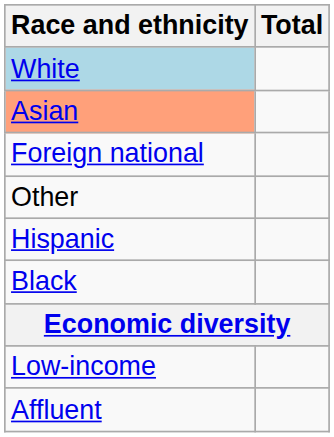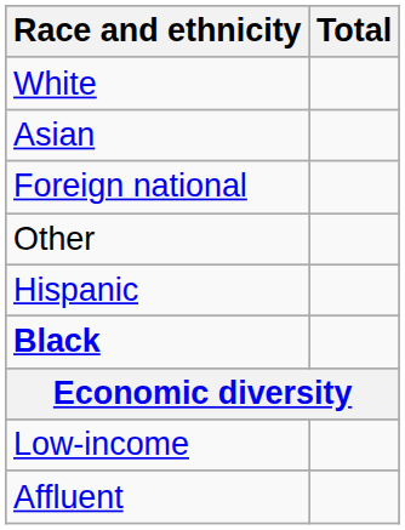White | Race and ethnicity: lightblue background -> no background
Asian | Race and ethnicity: lightsalmon background -> no background
Black | Race and ethnicity: normal -> bold
